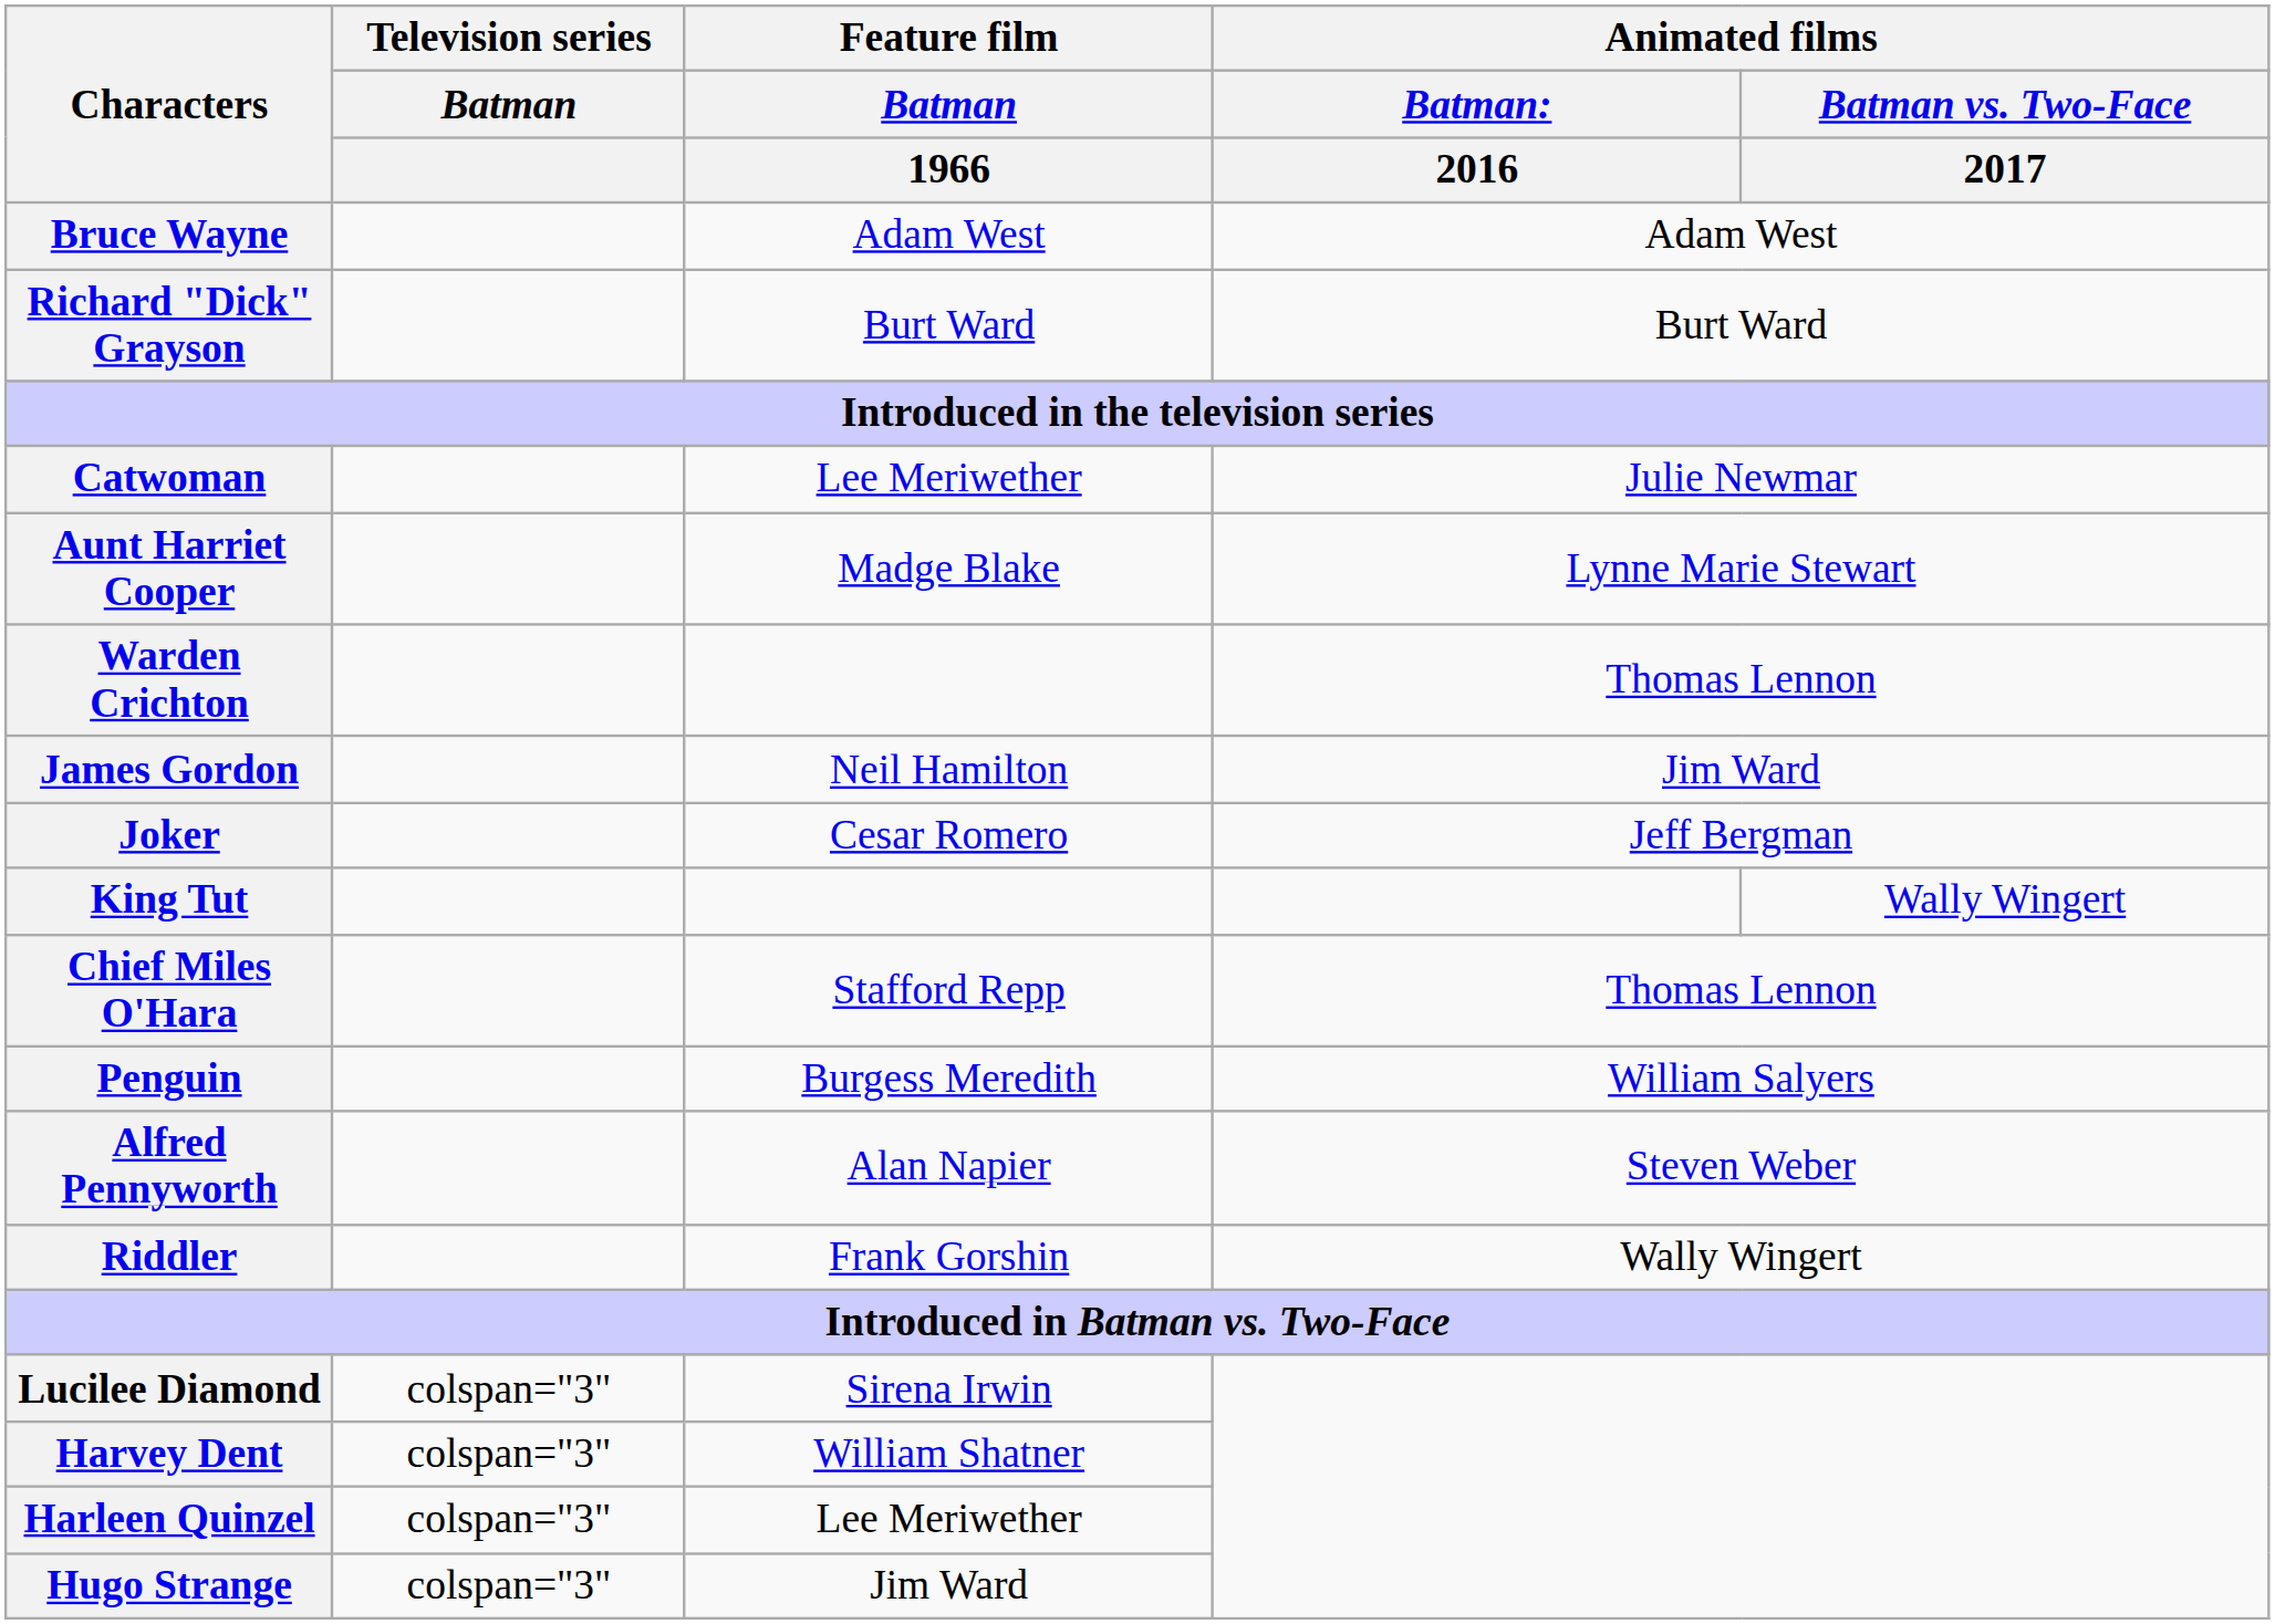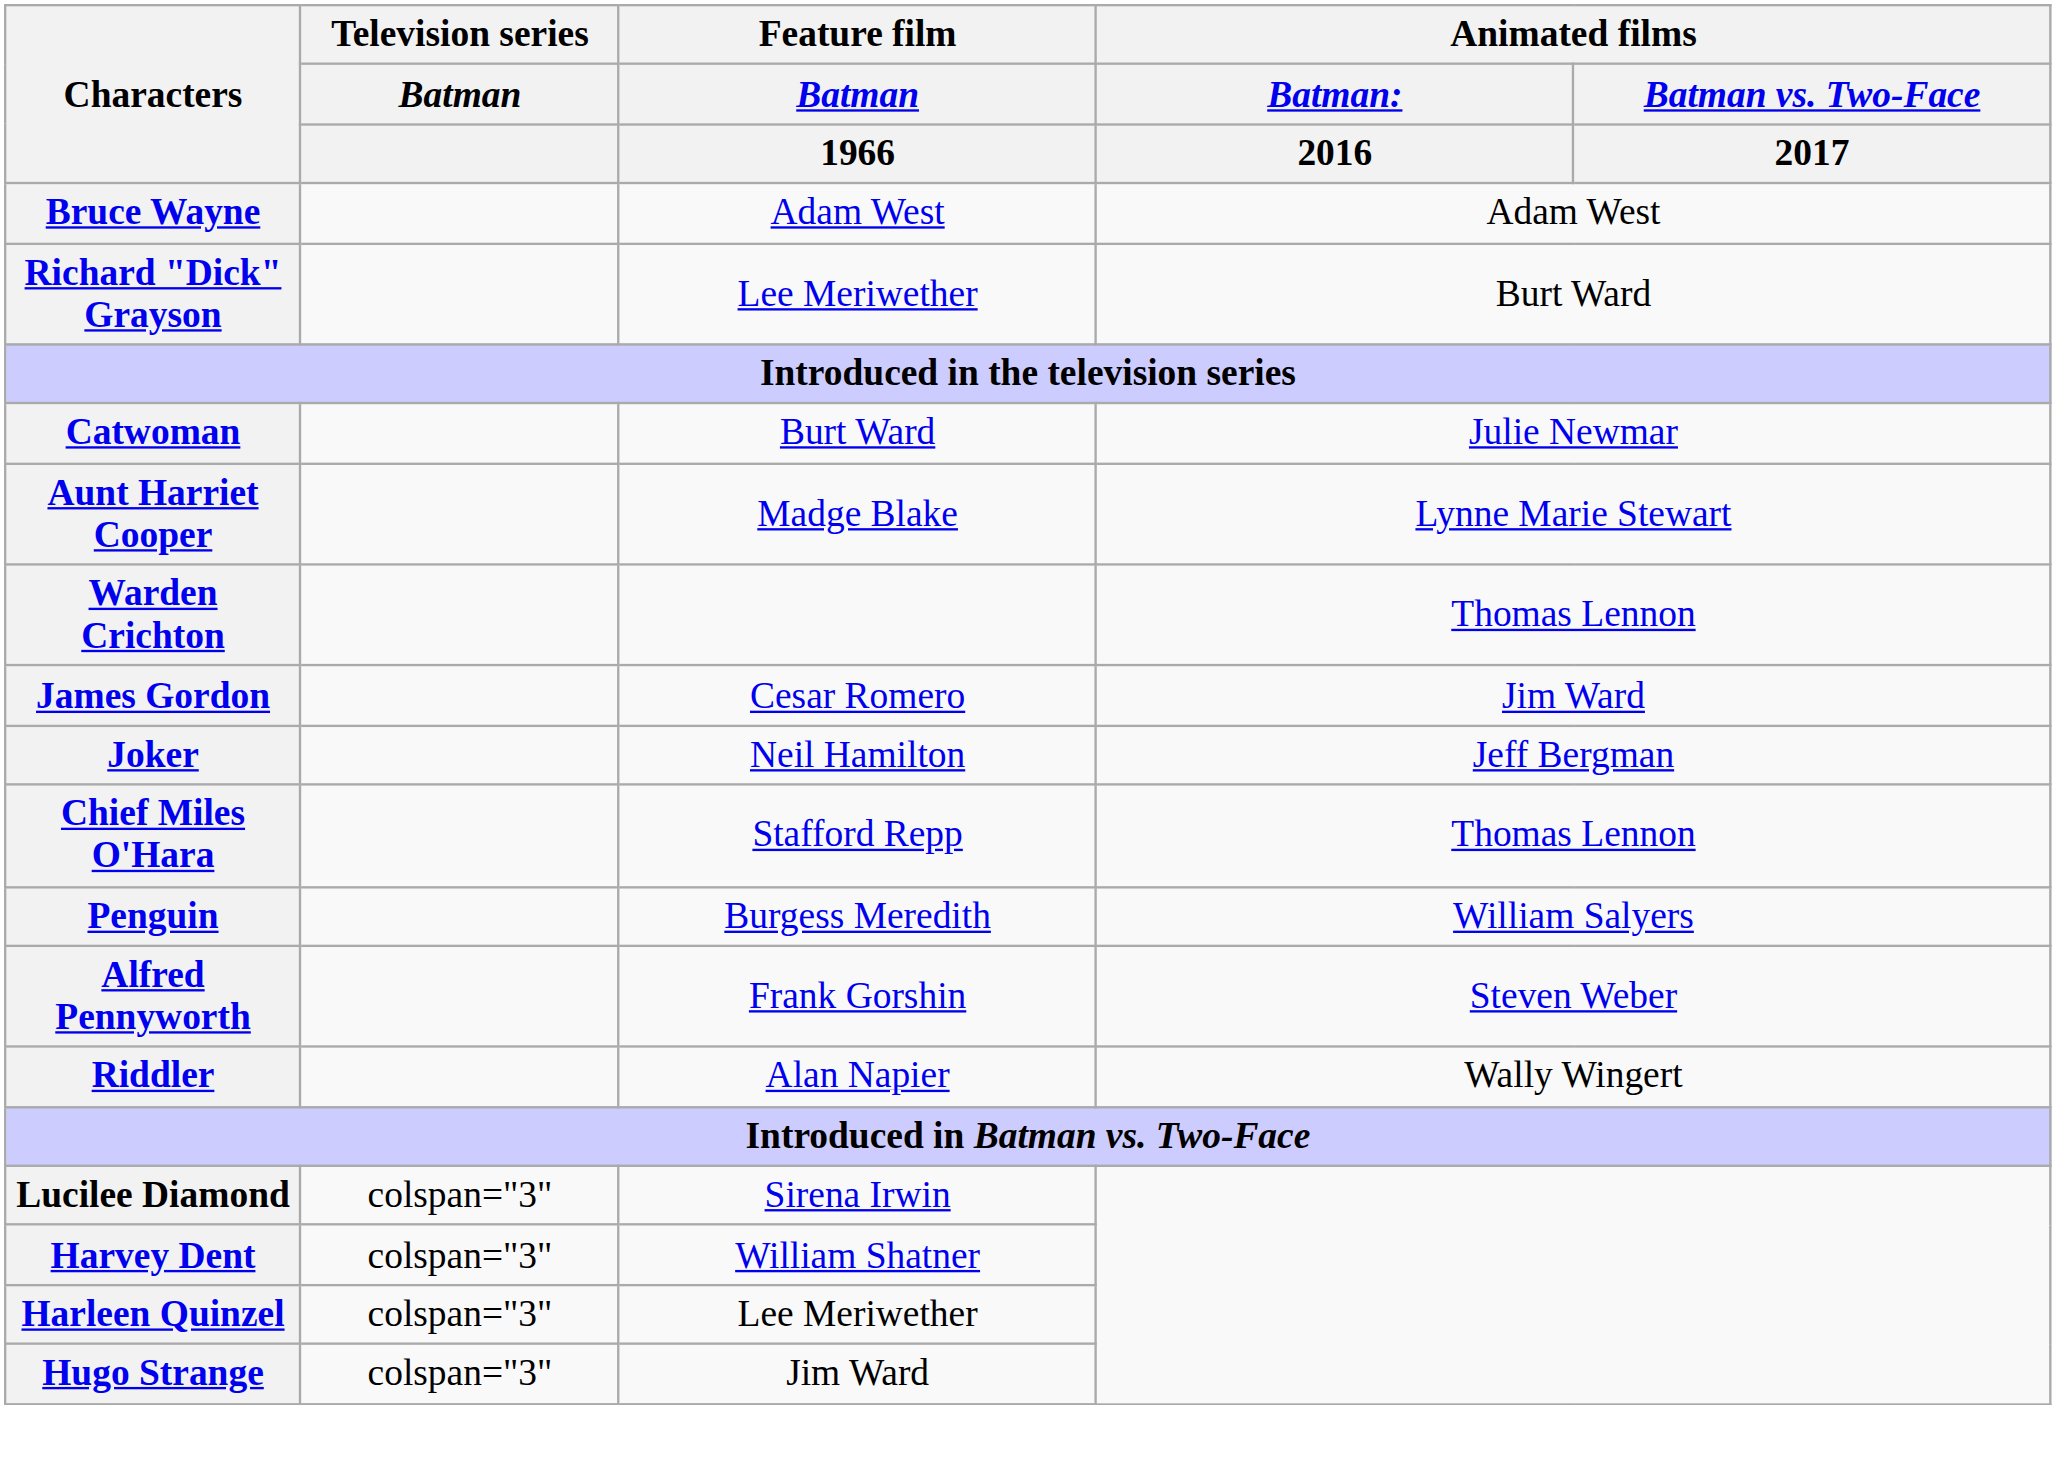Richard "Dick" Grayson | Feature film / Batman / 1966: Burt Ward -> Lee Meriwether
Catwoman | Feature film / Batman / 1966: Lee Meriwether -> Burt Ward
James Gordon | Feature film / Batman / 1966: Neil Hamilton -> Cesar Romero
Joker | Feature film / Batman / 1966: Cesar Romero -> Neil Hamilton
- row: King Tut | Wally Wingert
Alfred Pennyworth | Feature film / Batman / 1966: Alan Napier -> Frank Gorshin
Riddler | Feature film / Batman / 1966: Frank Gorshin -> Alan Napier
